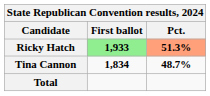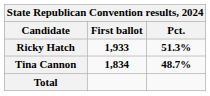Ricky Hatch | First ballot: lightgreen background -> no background
Ricky Hatch | Pct.: lightsalmon background -> no background
